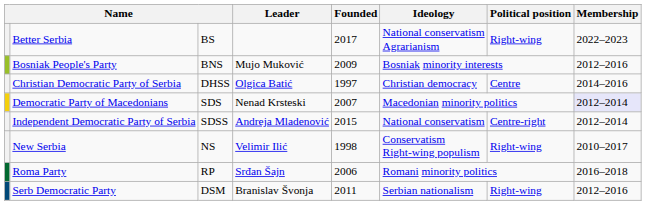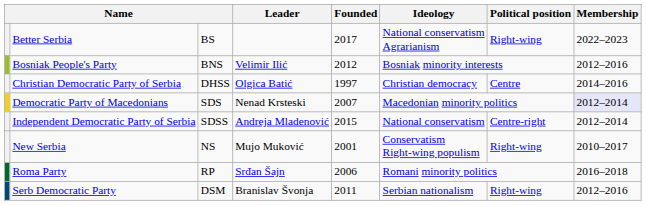Bosniak People's Party | Leader: Mujo Muković -> Velimir Ilić
Bosniak People's Party | Founded: 2009 -> 2012
New Serbia | Leader: Velimir Ilić -> Mujo Muković
New Serbia | Founded: 1998 -> 2001
